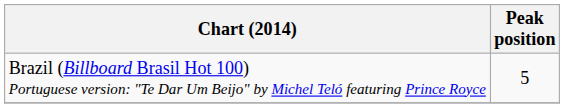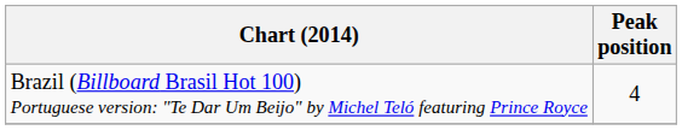row 2 | Peak position: 5 -> 4
